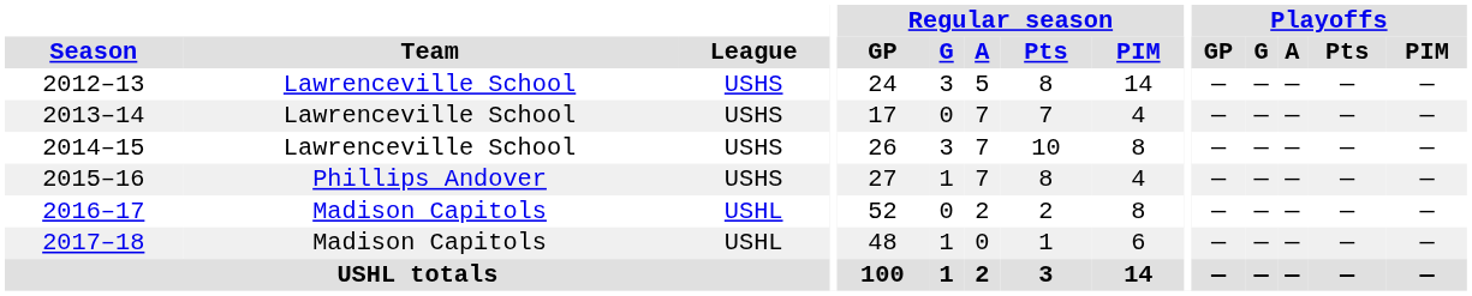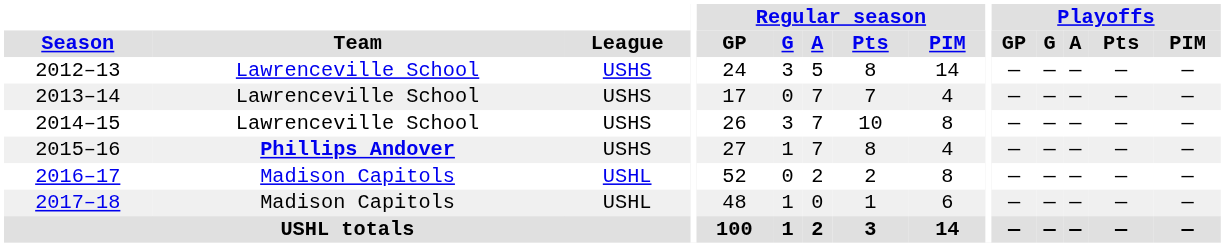2015–16 | Team: normal -> bold
